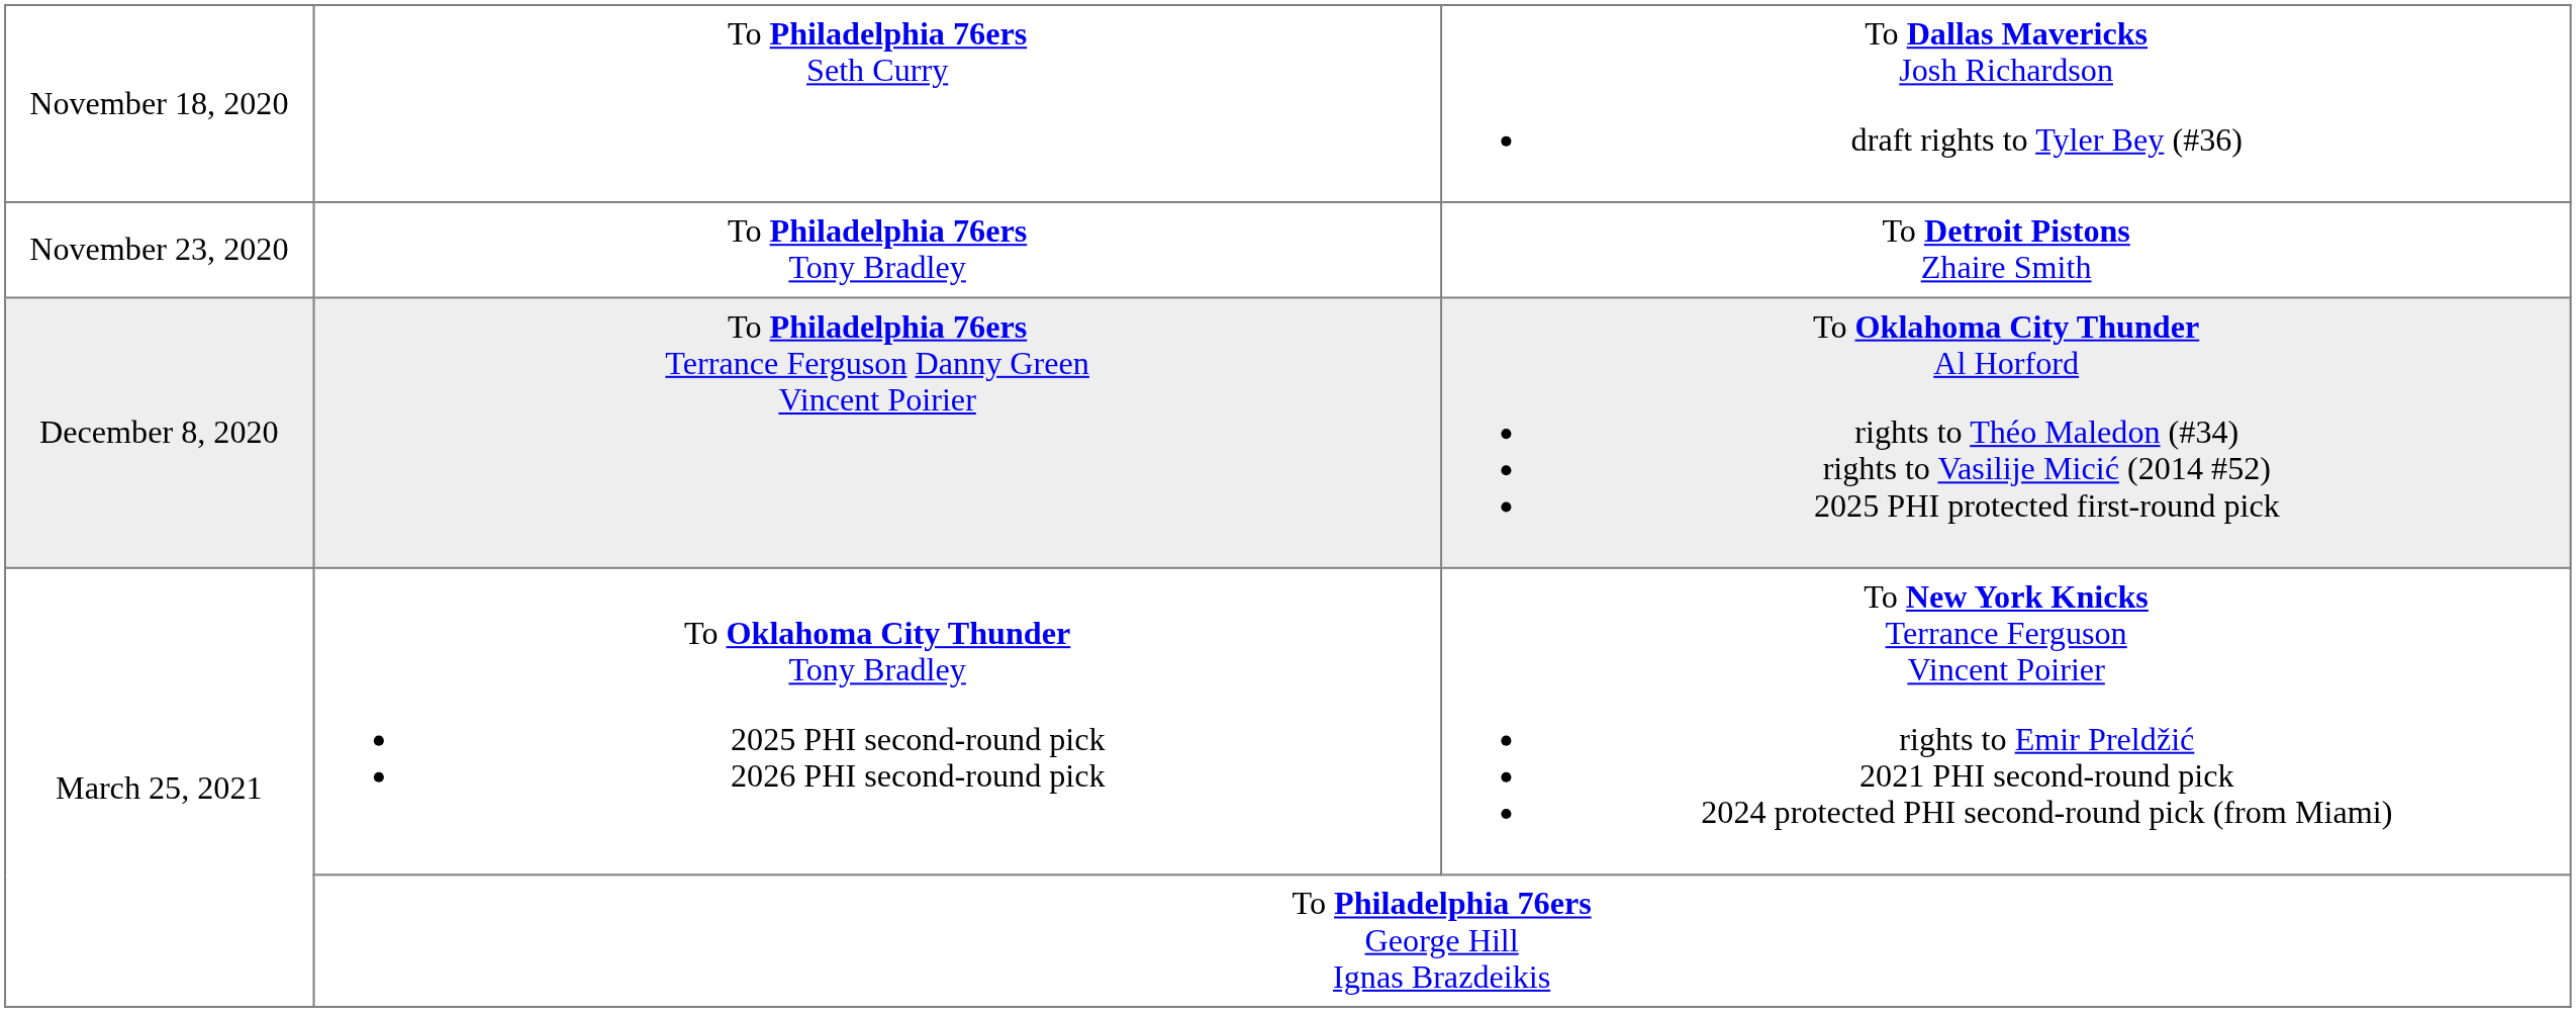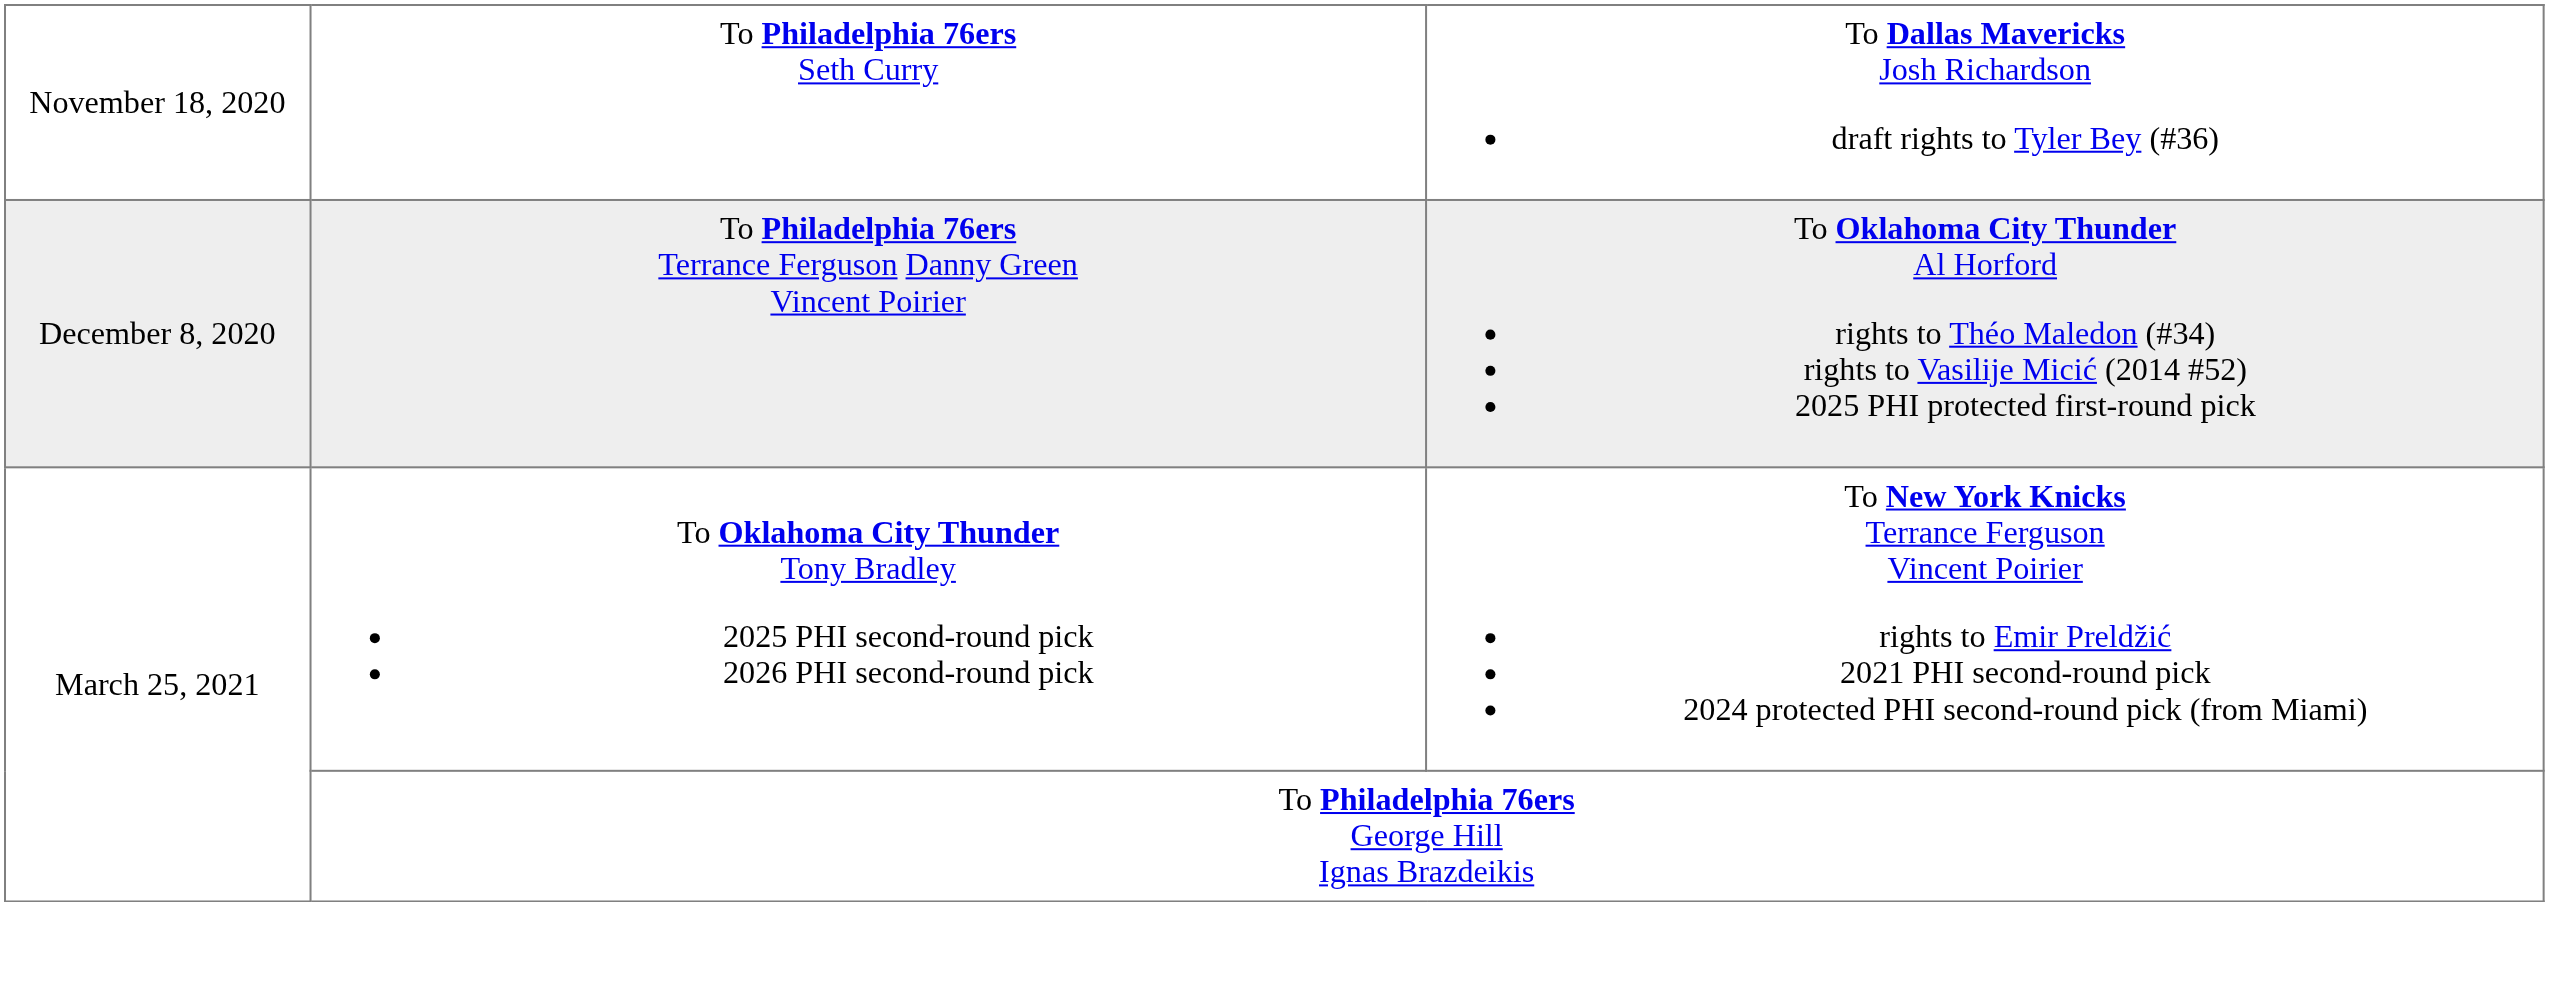- row: November 23, 2020 | To Philadelphia 76ers Tony Bradley | To Detroit Pistons Zhaire Smith
